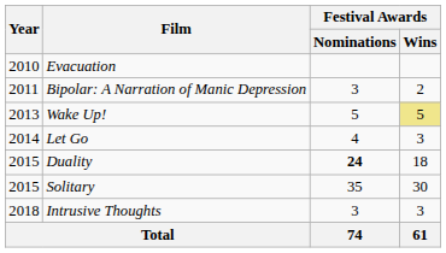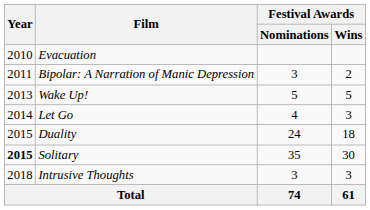Wake Up! | Festival Awards / Wins: khaki background -> no background
Duality | Festival Awards / Nominations: bold -> normal
Solitary | Year: normal -> bold
